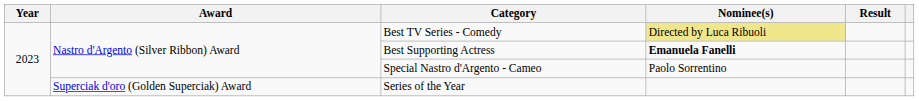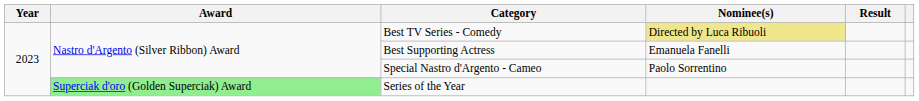Best Supporting Actress | Nominee(s): bold -> normal
Series of the Year | Award: no background -> lightgreen background
